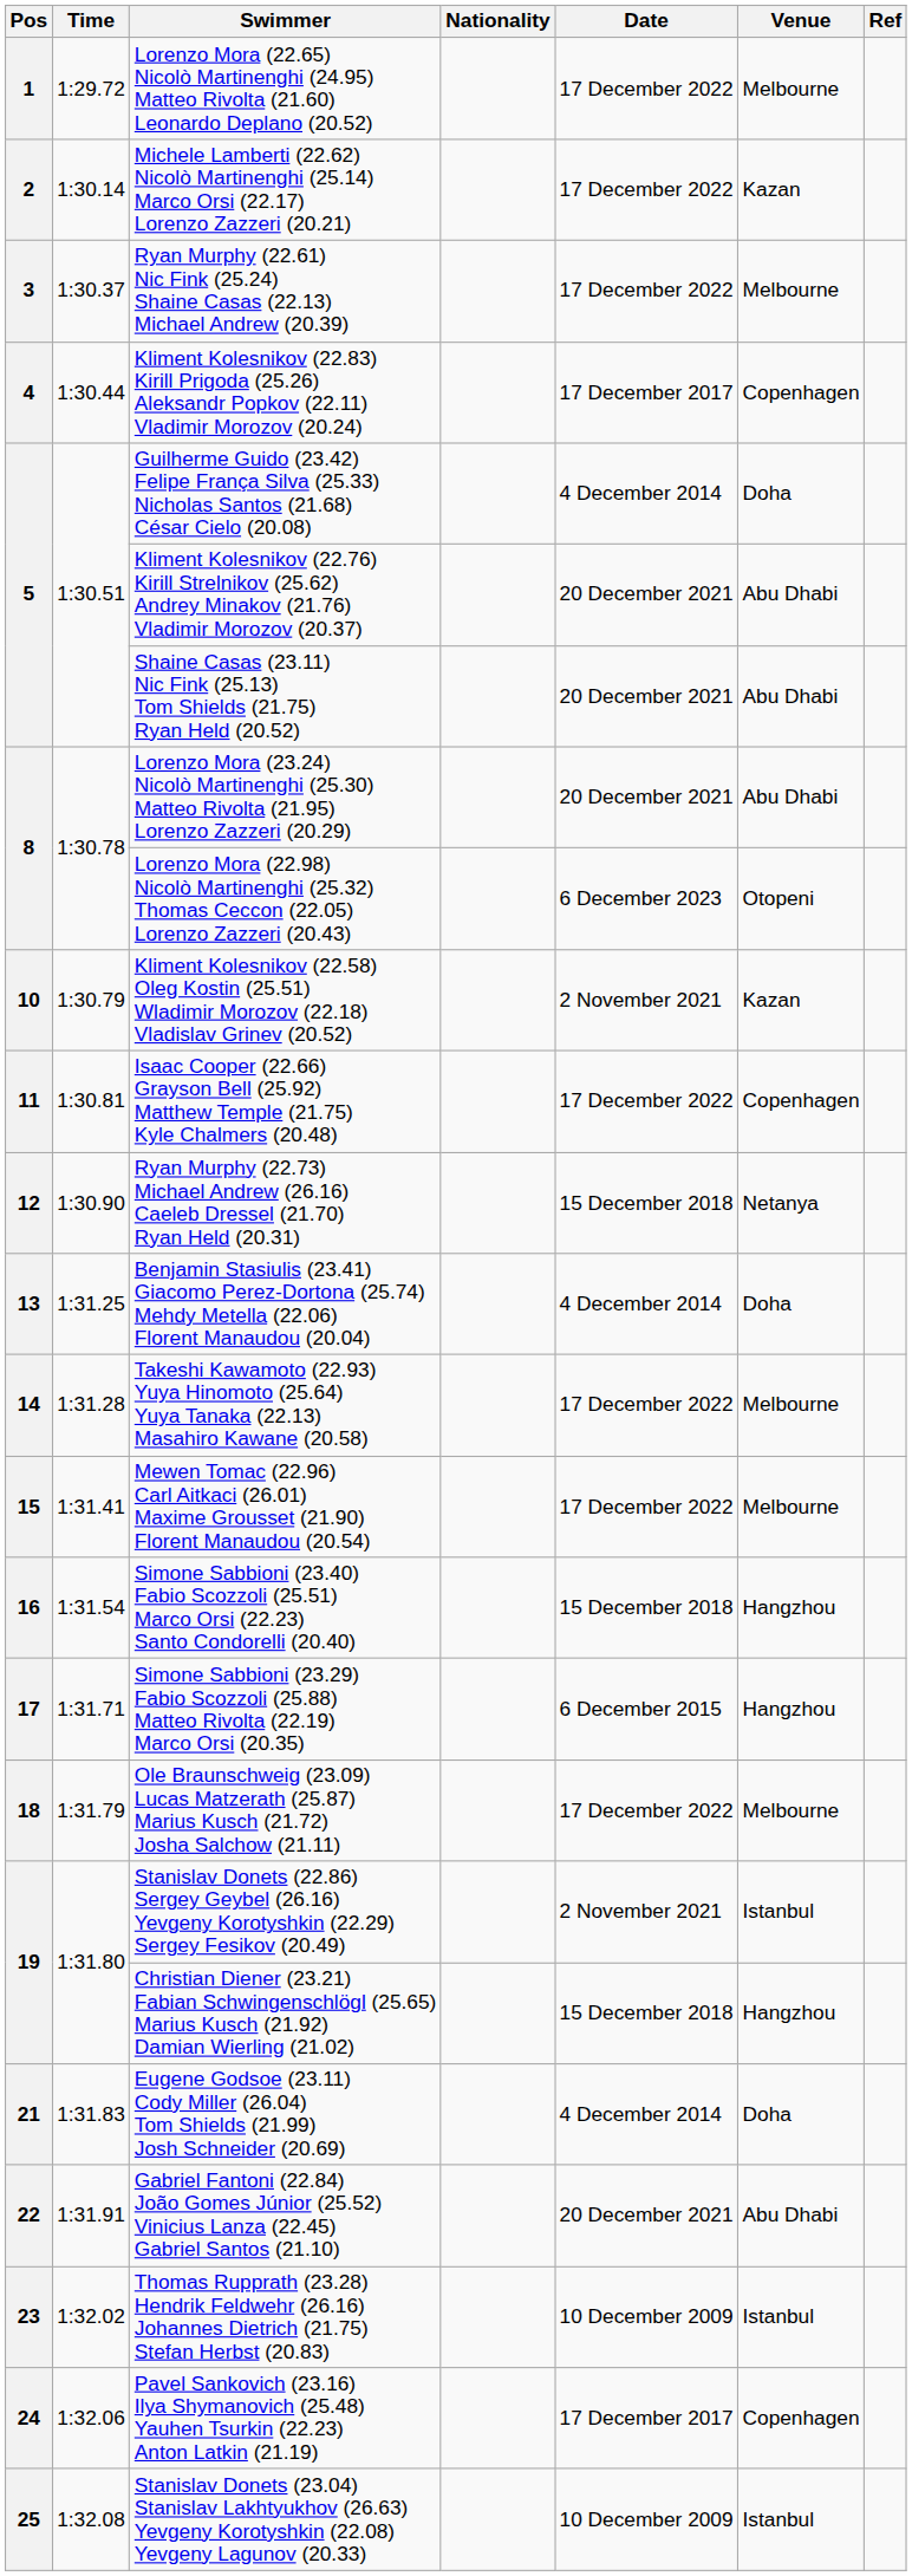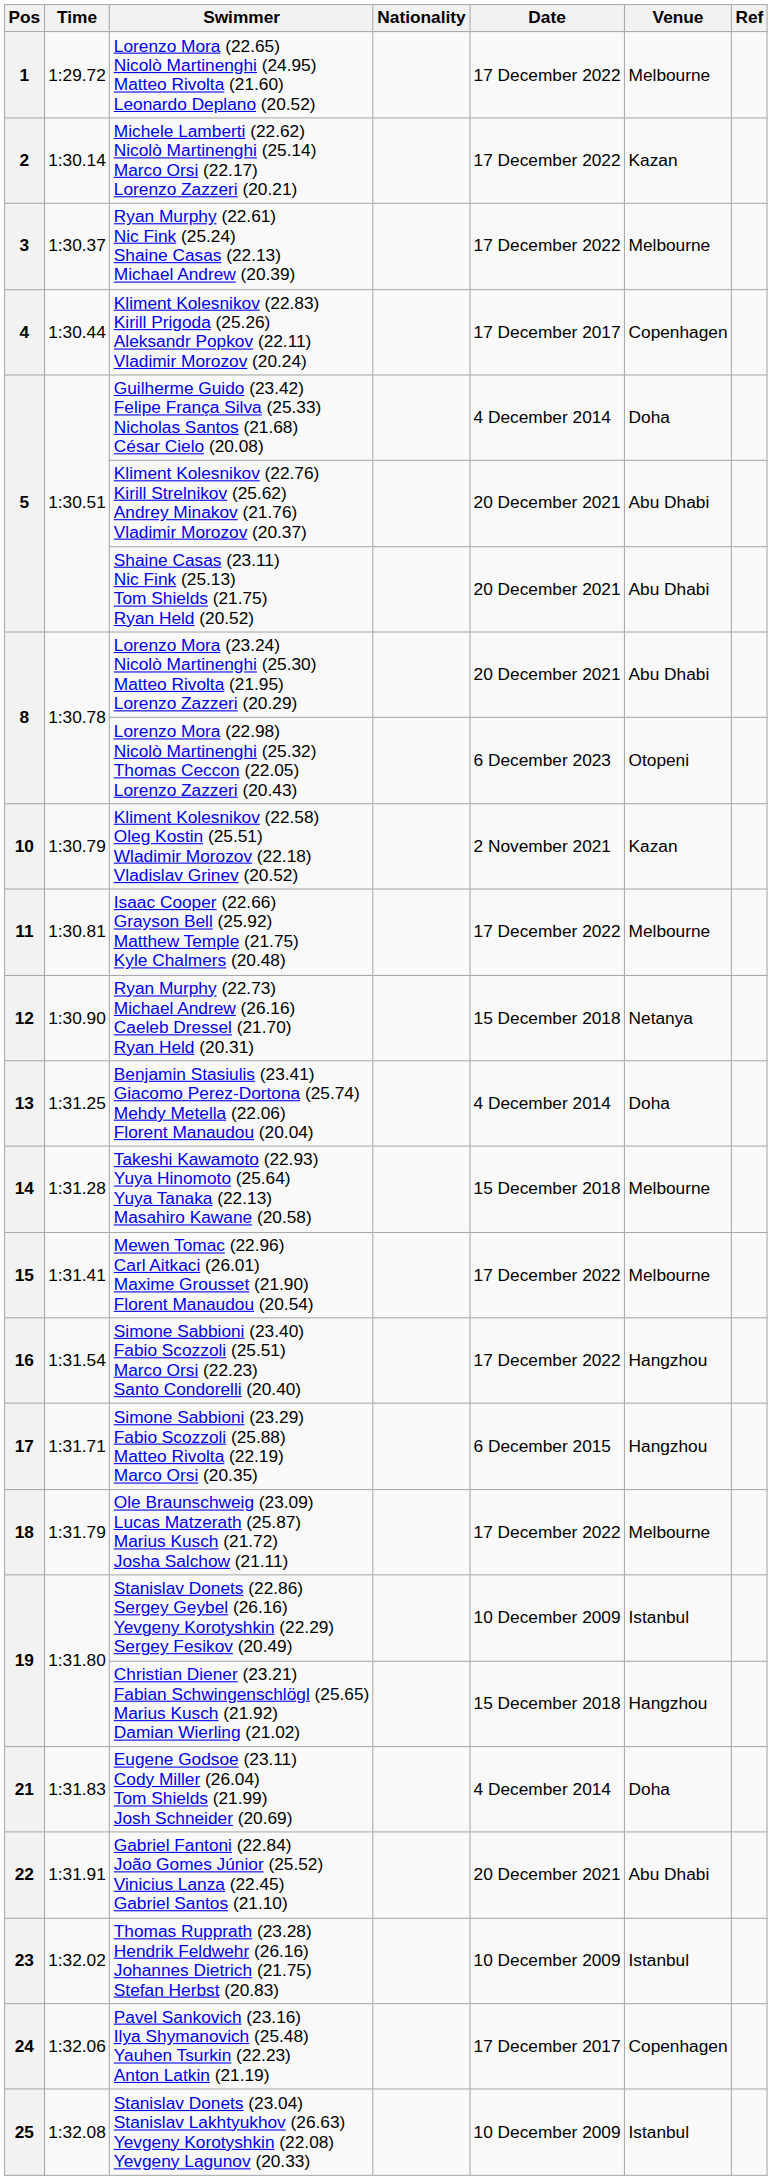row 12 | Venue: Copenhagen -> Melbourne
row 15 | Date: 17 December 2022 -> 15 December 2018
row 17 | Date: 15 December 2018 -> 17 December 2022
row 20 | Date: 2 November 2021 -> 10 December 2009
